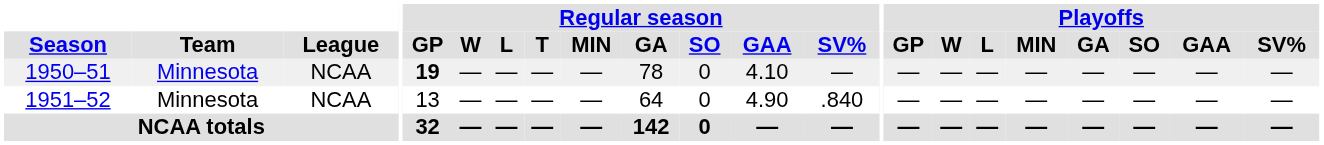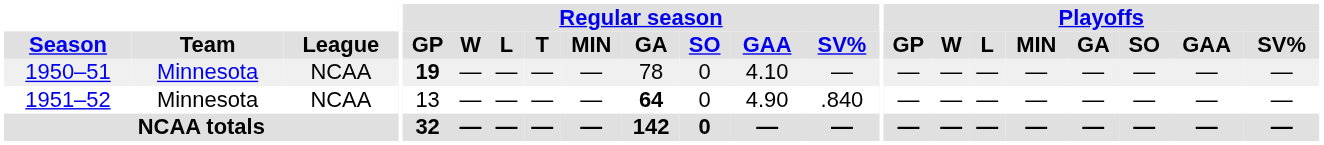1951–52 | Regular season / GA: normal -> bold
